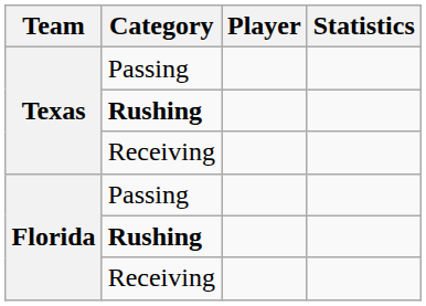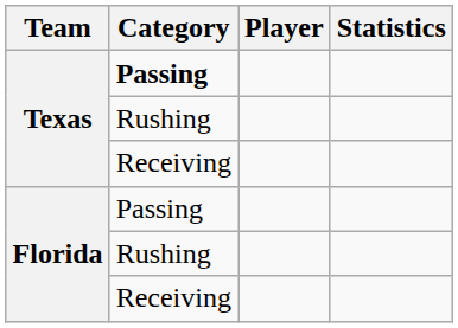Texas / Passing | Category: normal -> bold
Texas / Rushing | Category: bold -> normal
Florida / Rushing | Category: bold -> normal
